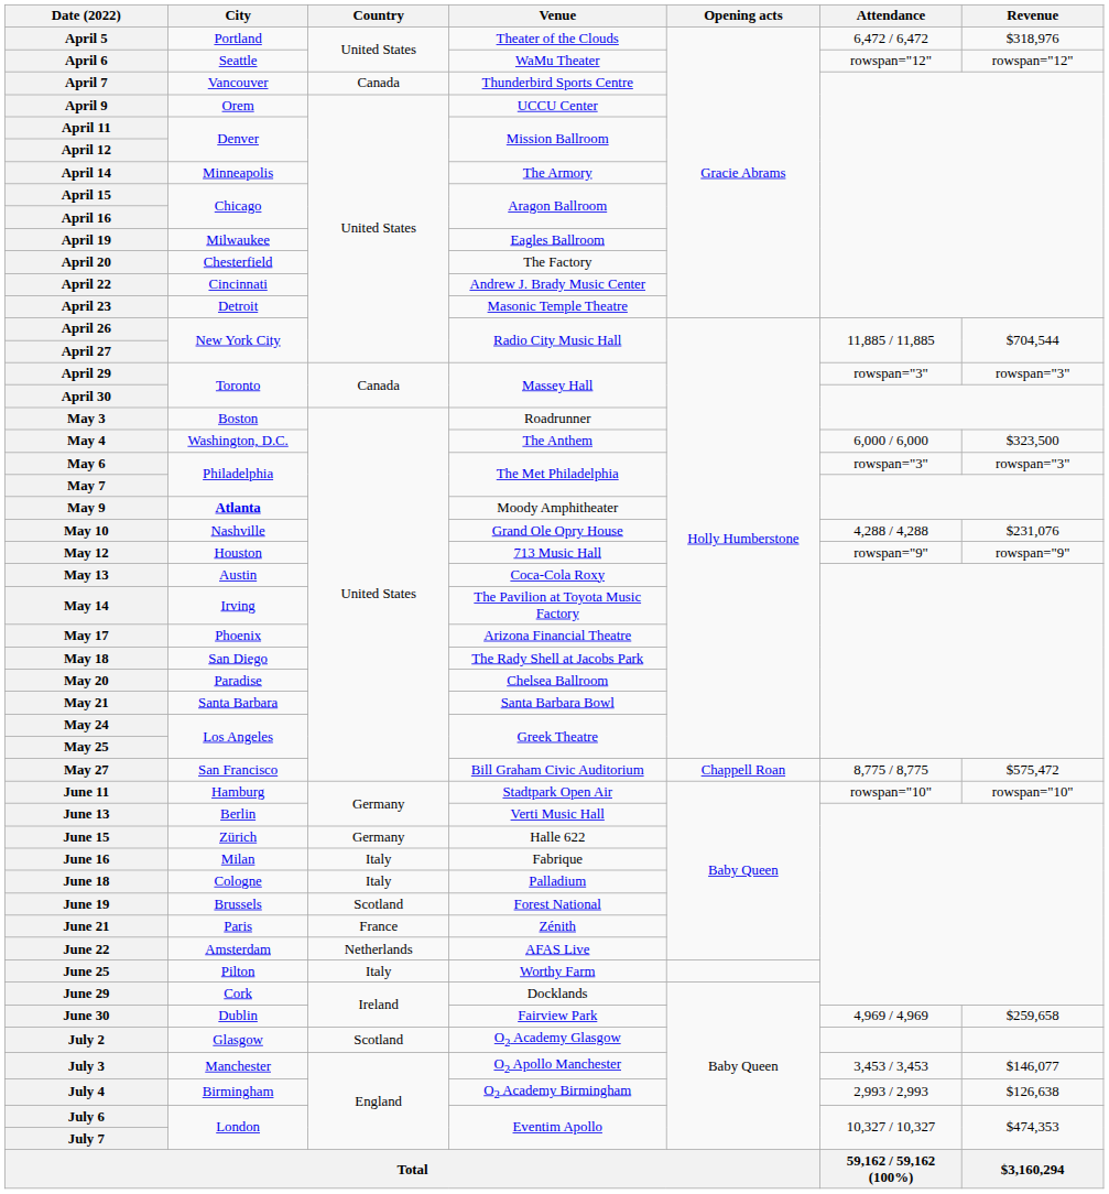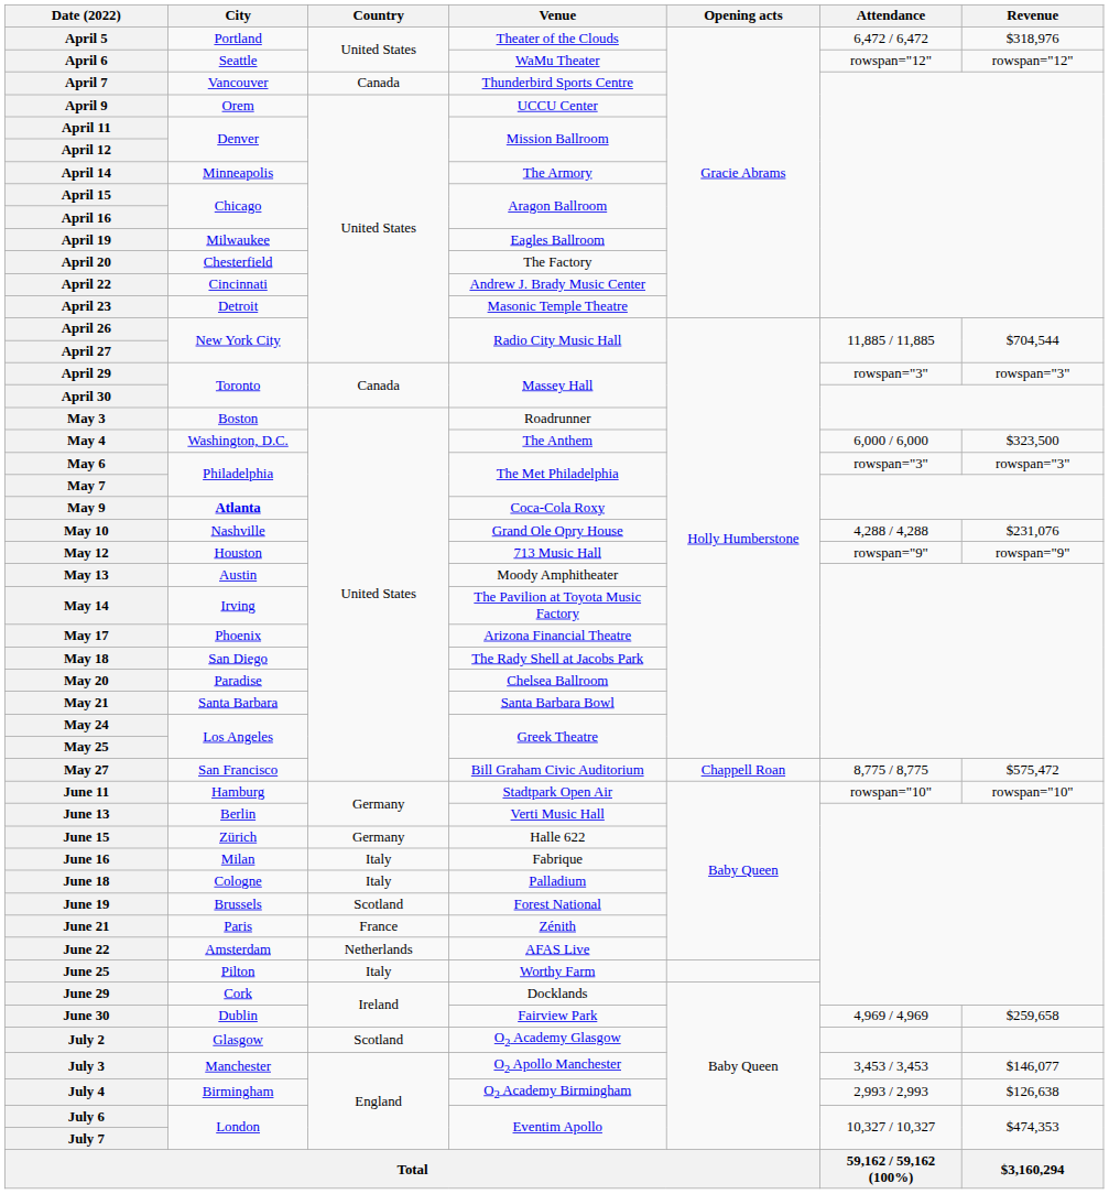May 9 | Venue: Moody Amphitheater -> Coca-Cola Roxy
May 13 | Venue: Coca-Cola Roxy -> Moody Amphitheater
